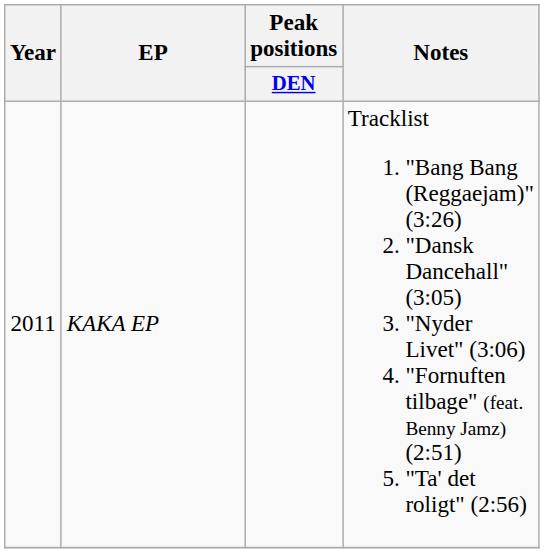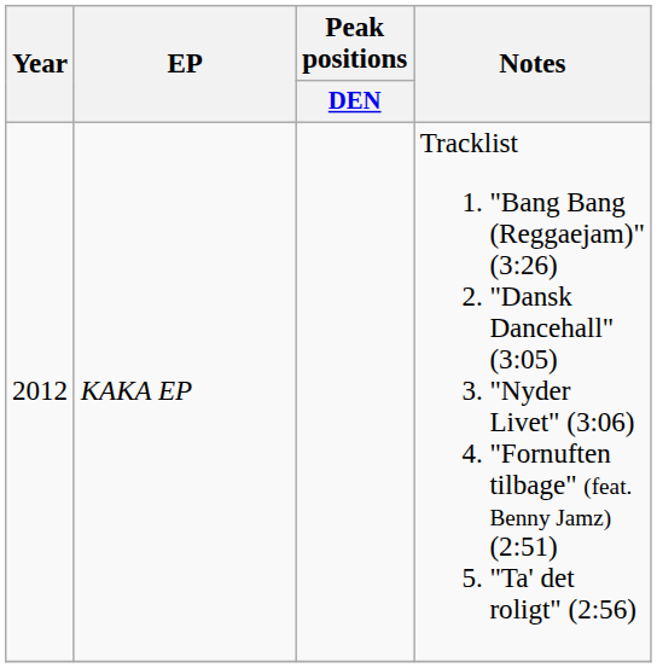KAKA EP | Year: 2011 -> 2012
